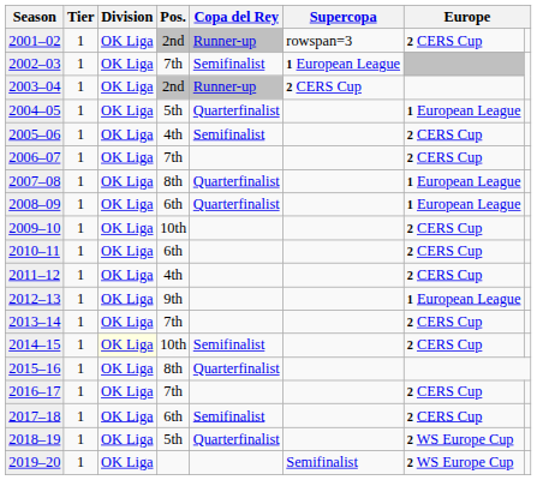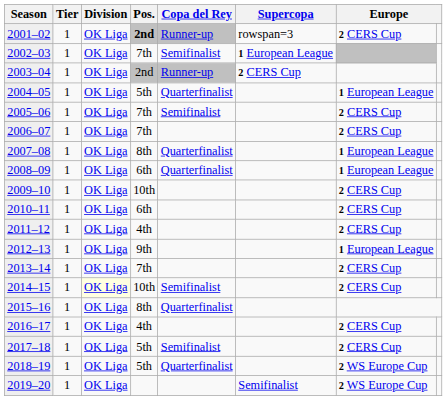2001–02 | Pos.: normal -> bold
2005–06 | Pos.: 4th -> 7th
2016–17 | Pos.: 7th -> 4th
2017–18 | Pos.: 6th -> 5th
